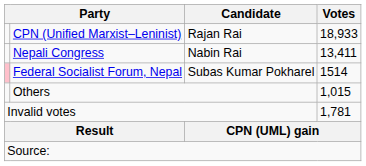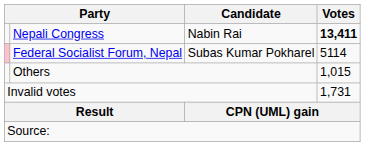- row: CPN (Unified Marxist–Leninist) | Rajan Rai | 18,933
Nepali Congress | Votes: normal -> bold
Federal Socialist Forum, Nepal | Votes: 1514 -> 5114
Invalid votes | Votes: 1,781 -> 1,731
